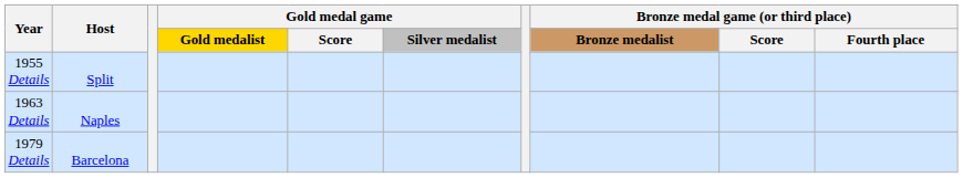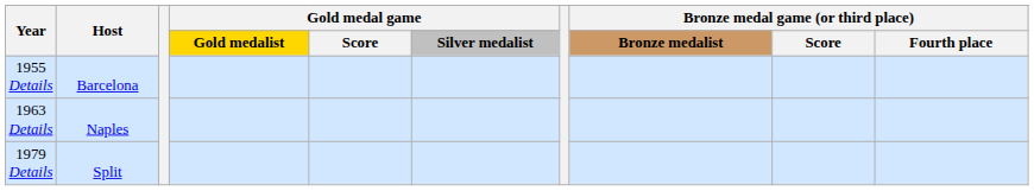1955 Details | Host: Split -> Barcelona
1979 Details | Host: Barcelona -> Split
